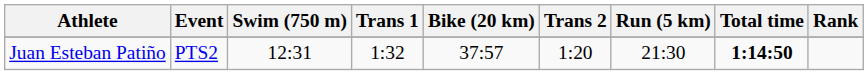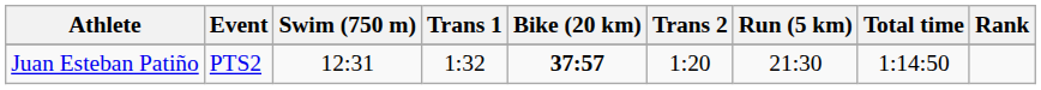Juan Esteban Patiño | Bike (20 km): normal -> bold
Juan Esteban Patiño | Total time: bold -> normal
